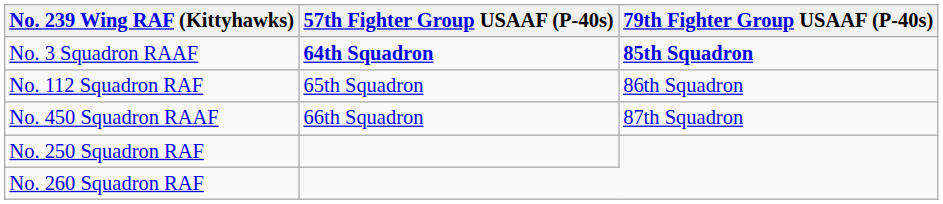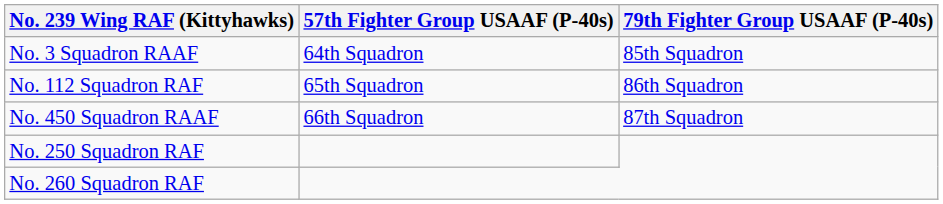No. 3 Squadron RAAF | 57th Fighter Group USAAF (P-40s): bold -> normal
No. 3 Squadron RAAF | 79th Fighter Group USAAF (P-40s): bold -> normal
